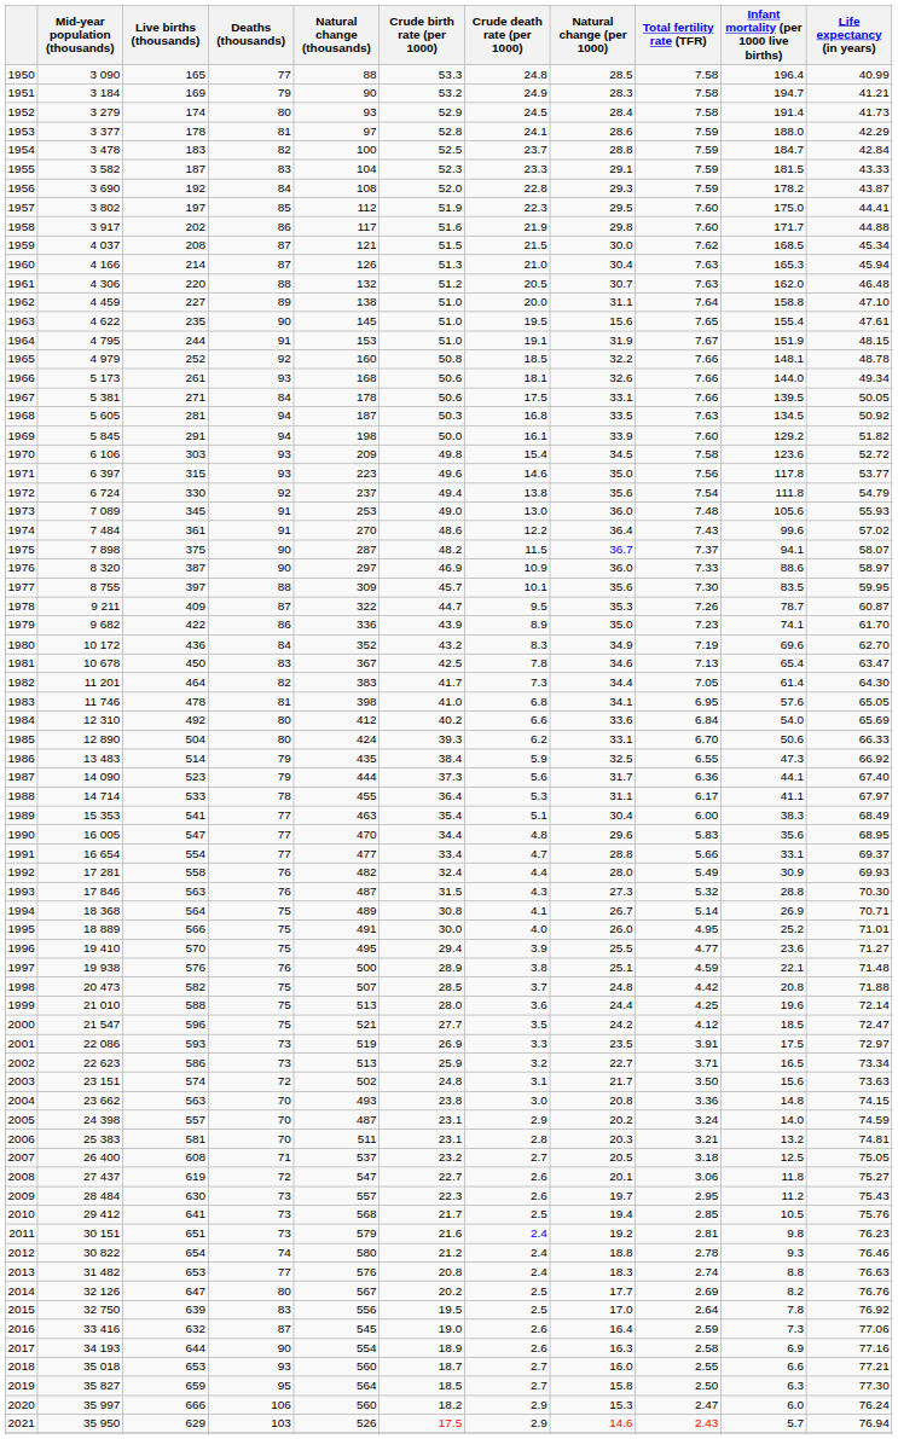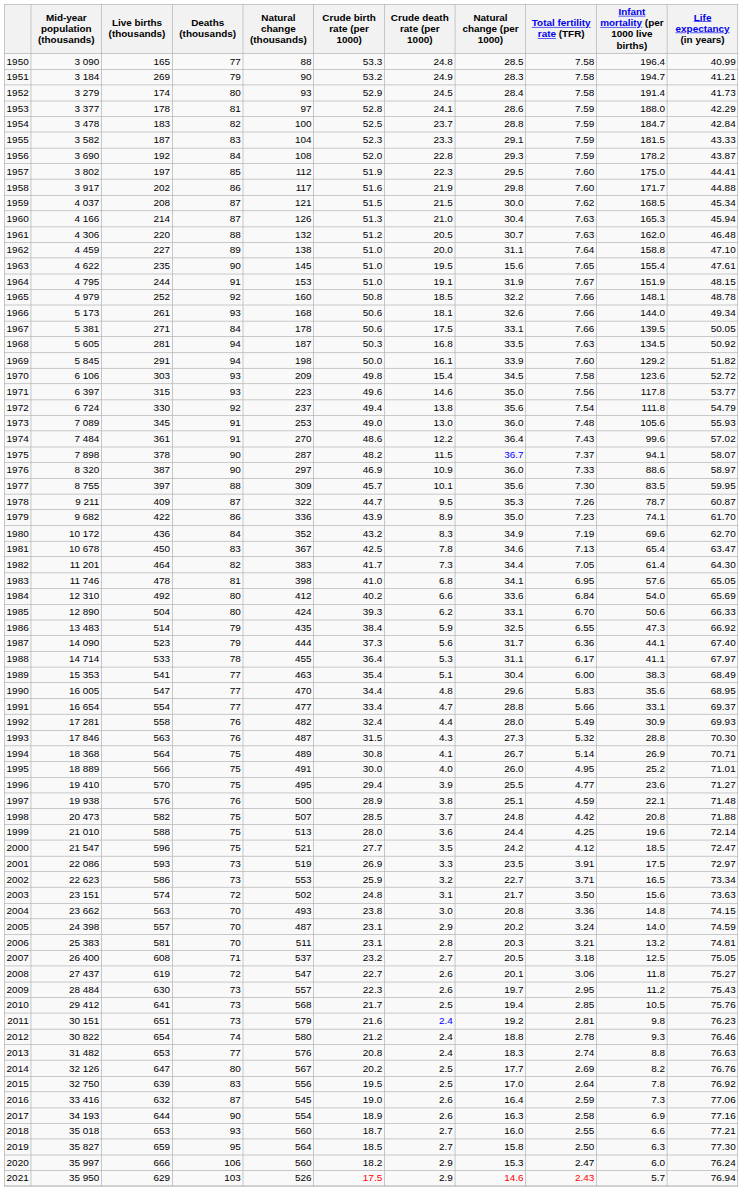1951 | Live births (thousands): 169 -> 269
1975 | Live births (thousands): 375 -> 378
2002 | Natural change (thousands): 513 -> 553
